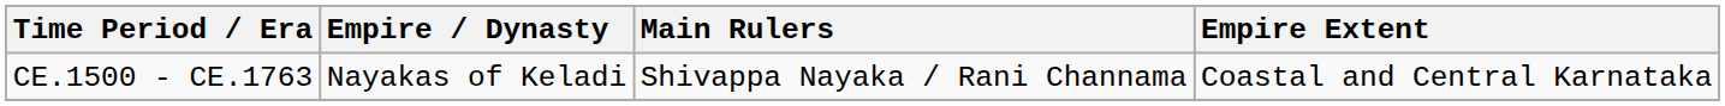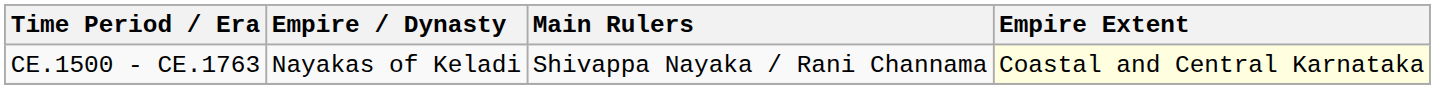CE.1500 - CE.1763 | Empire Extent: no background -> lightyellow background
